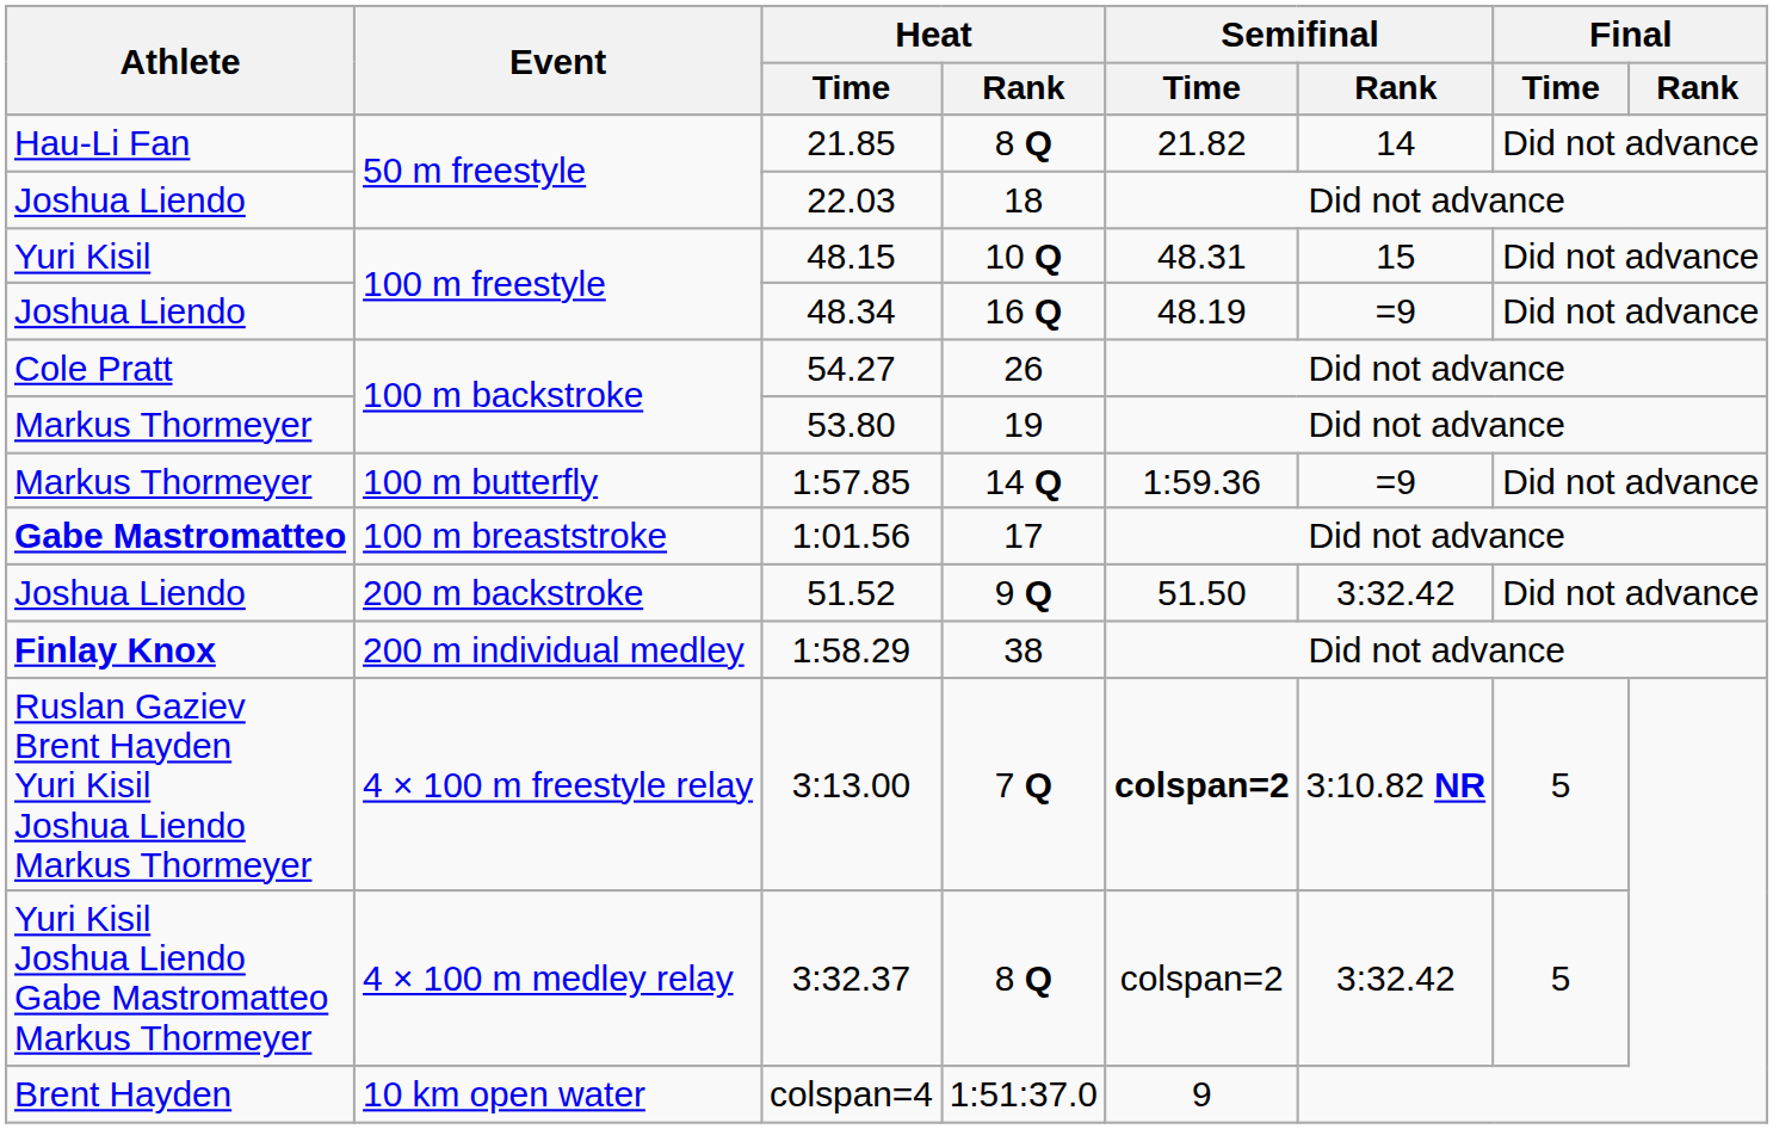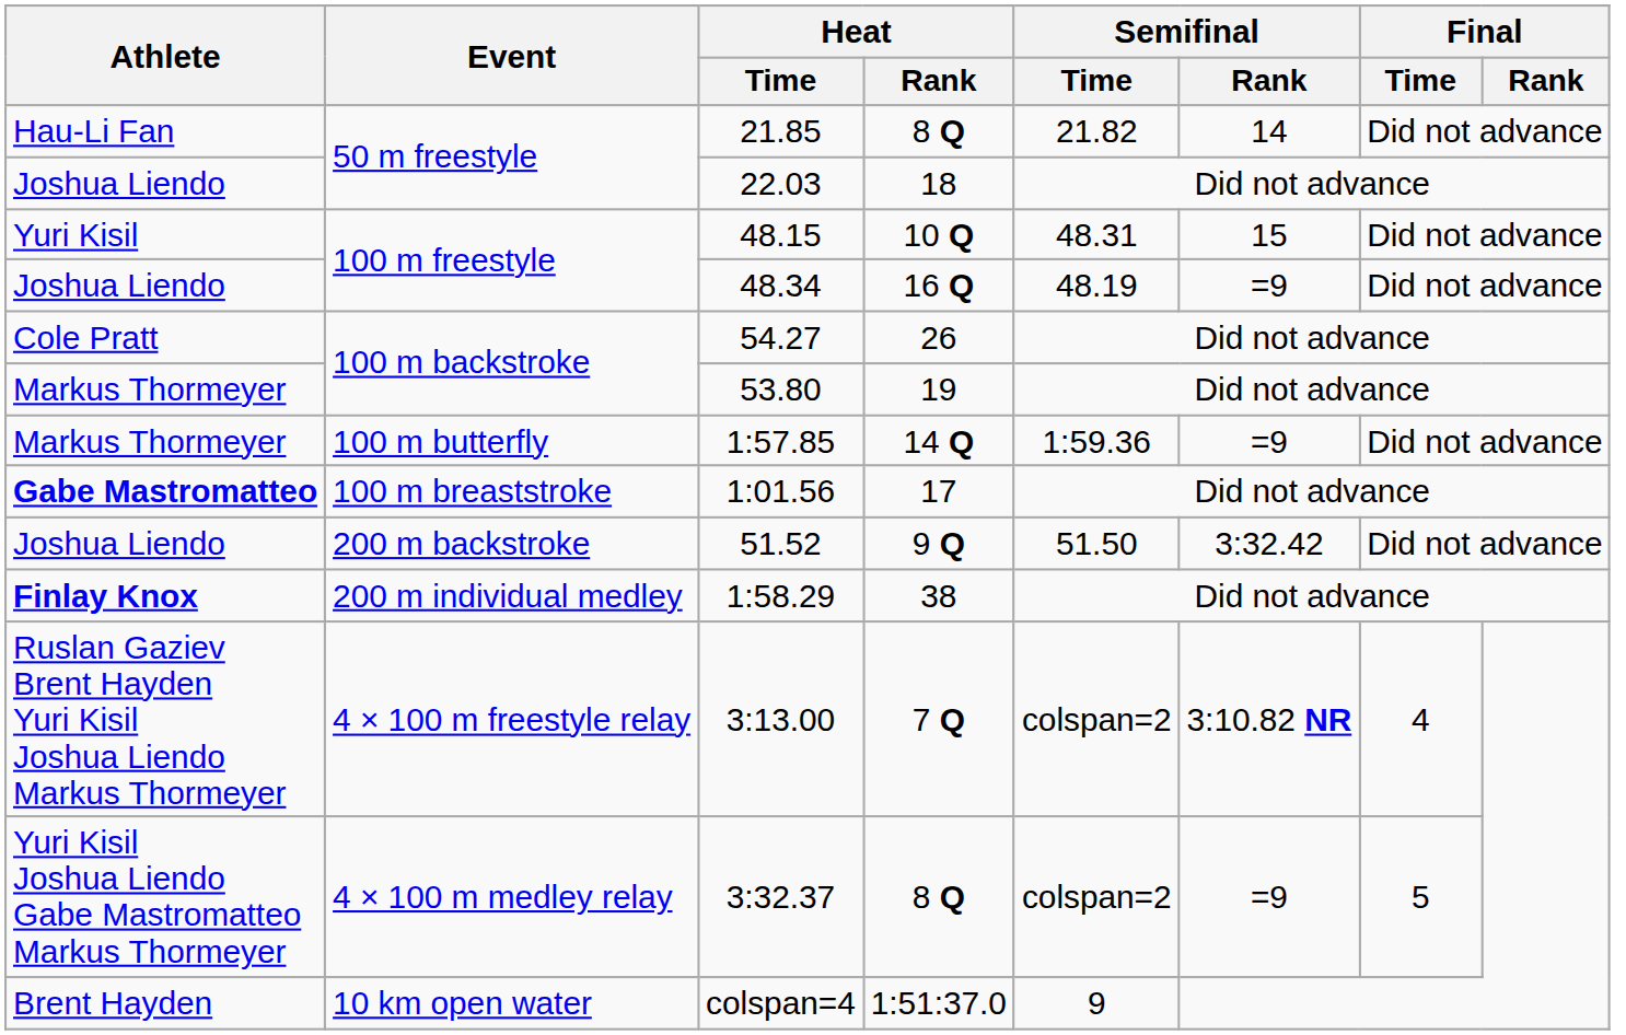3:13.00 | Semifinal / Time: bold -> normal
3:13.00 | Final / Time: 5 -> 4
3:32.37 | Semifinal / Rank: 3:32.42 -> =9
